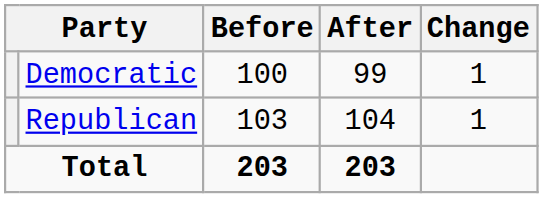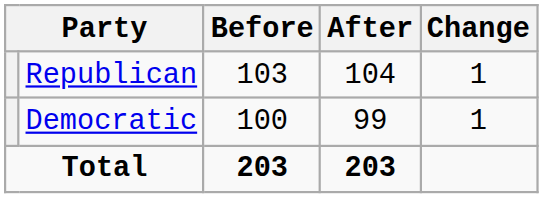rows swapped: Republican <-> Democratic
